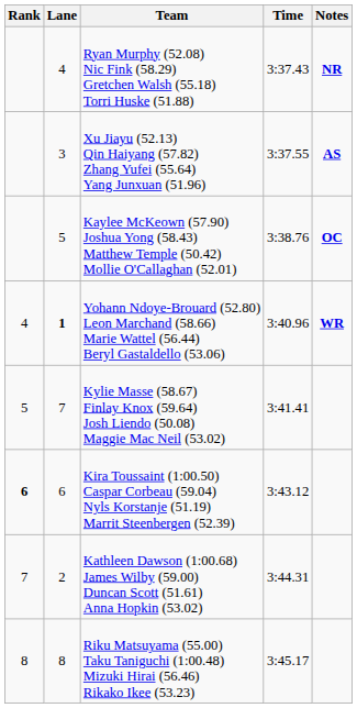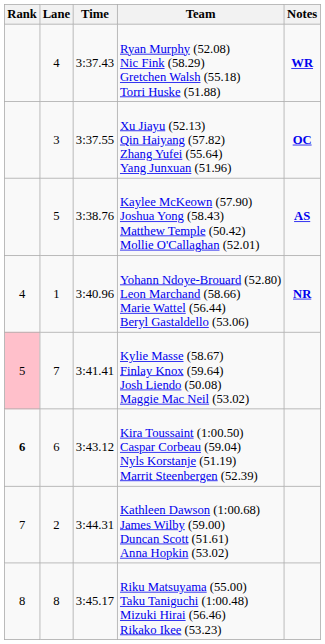columns swapped: Team <-> Time
row 2 | Notes: NR -> WR
row 3 | Notes: AS -> OC
row 4 | Notes: OC -> AS
row 5 | Lane: bold -> normal
row 5 | Notes: WR -> NR
row 6 | Rank: no background -> pink background
